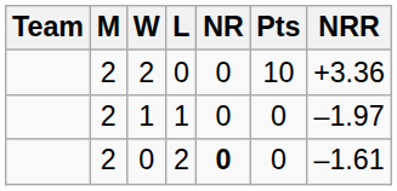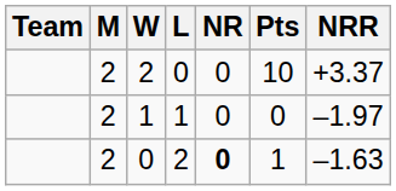row 2 | NRR: +3.36 -> +3.37
row 4 | Pts: 0 -> 1
row 4 | NRR: –1.61 -> –1.63
